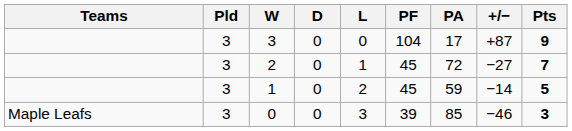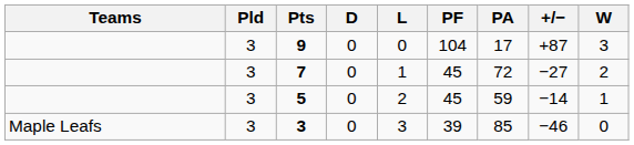columns swapped: W <-> Pts
